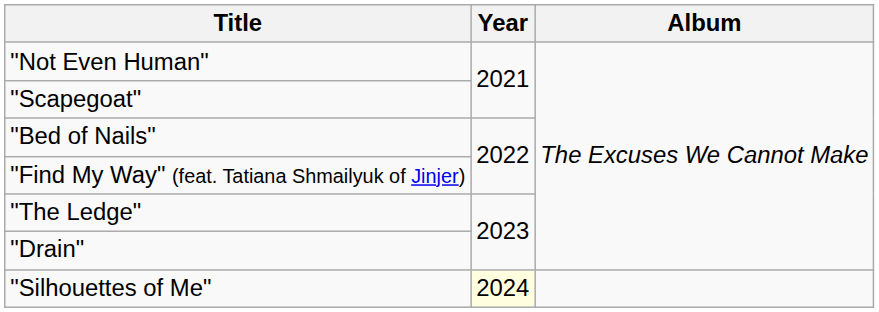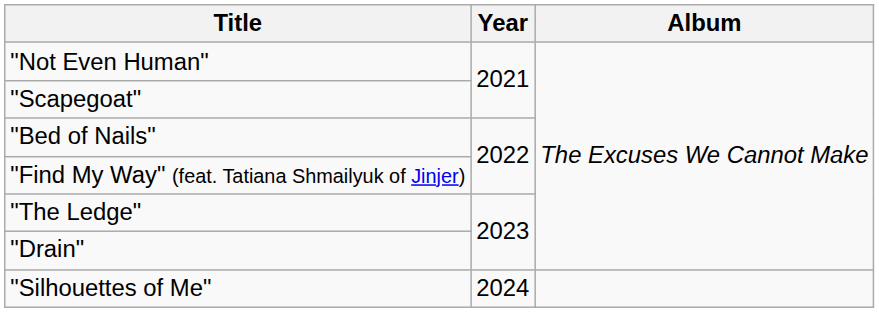"Silhouettes of Me" | Year: lightyellow background -> no background
